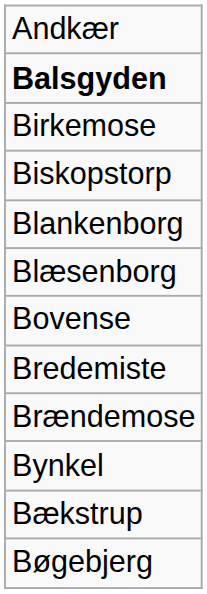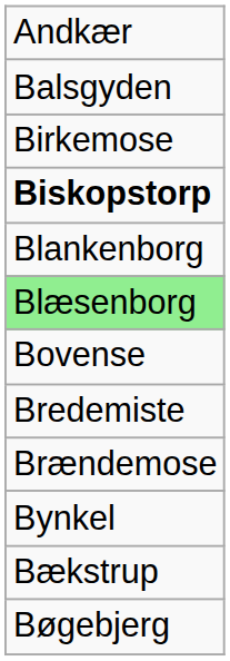row 2 | column 1: bold -> normal
row 4 | column 1: normal -> bold
row 6 | column 1: no background -> lightgreen background
